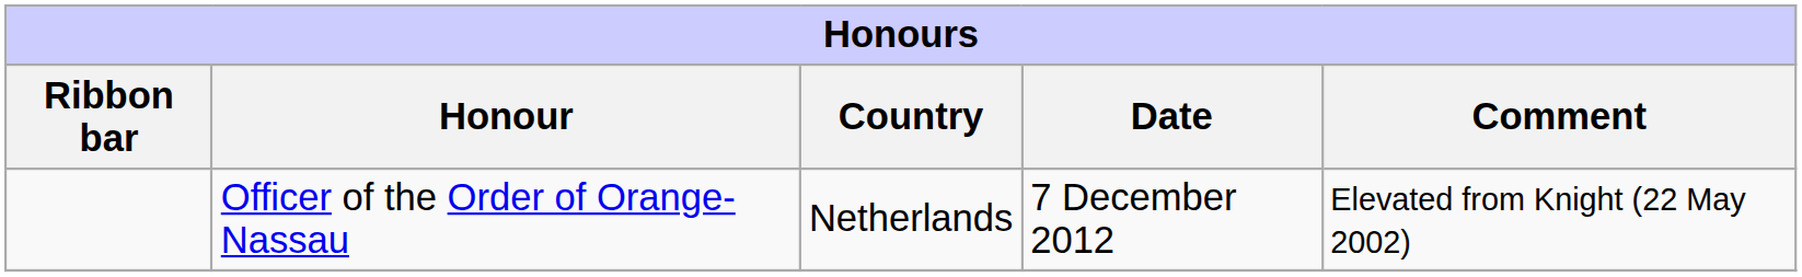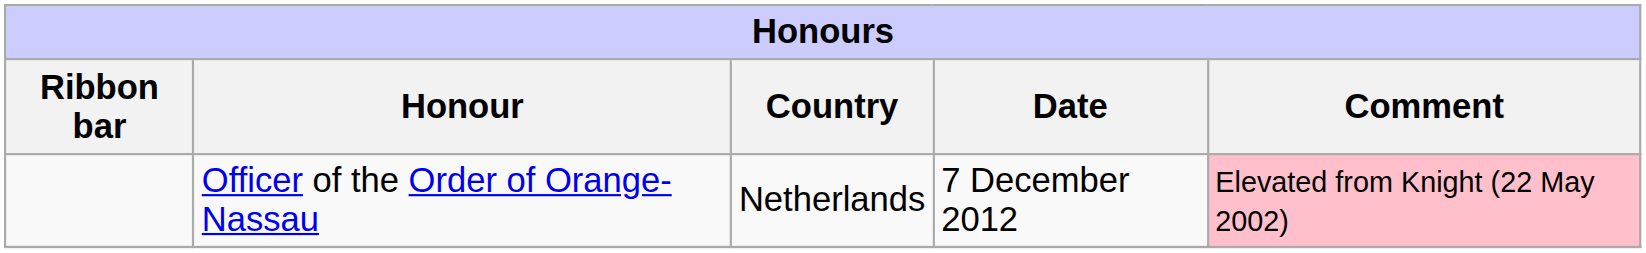Officer of the Order of Orange-Nassau | Comment: no background -> pink background
